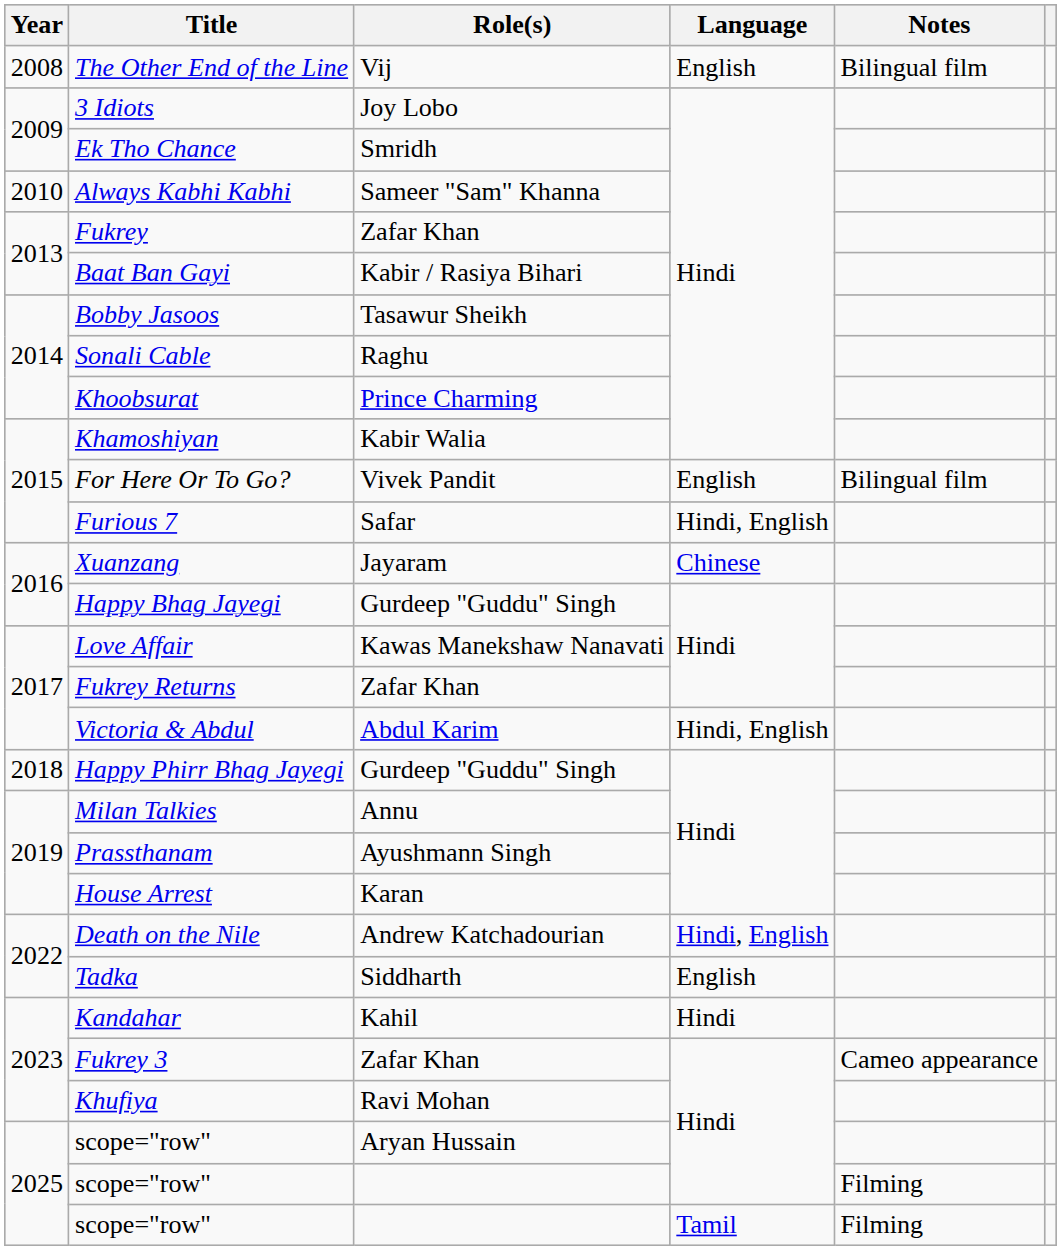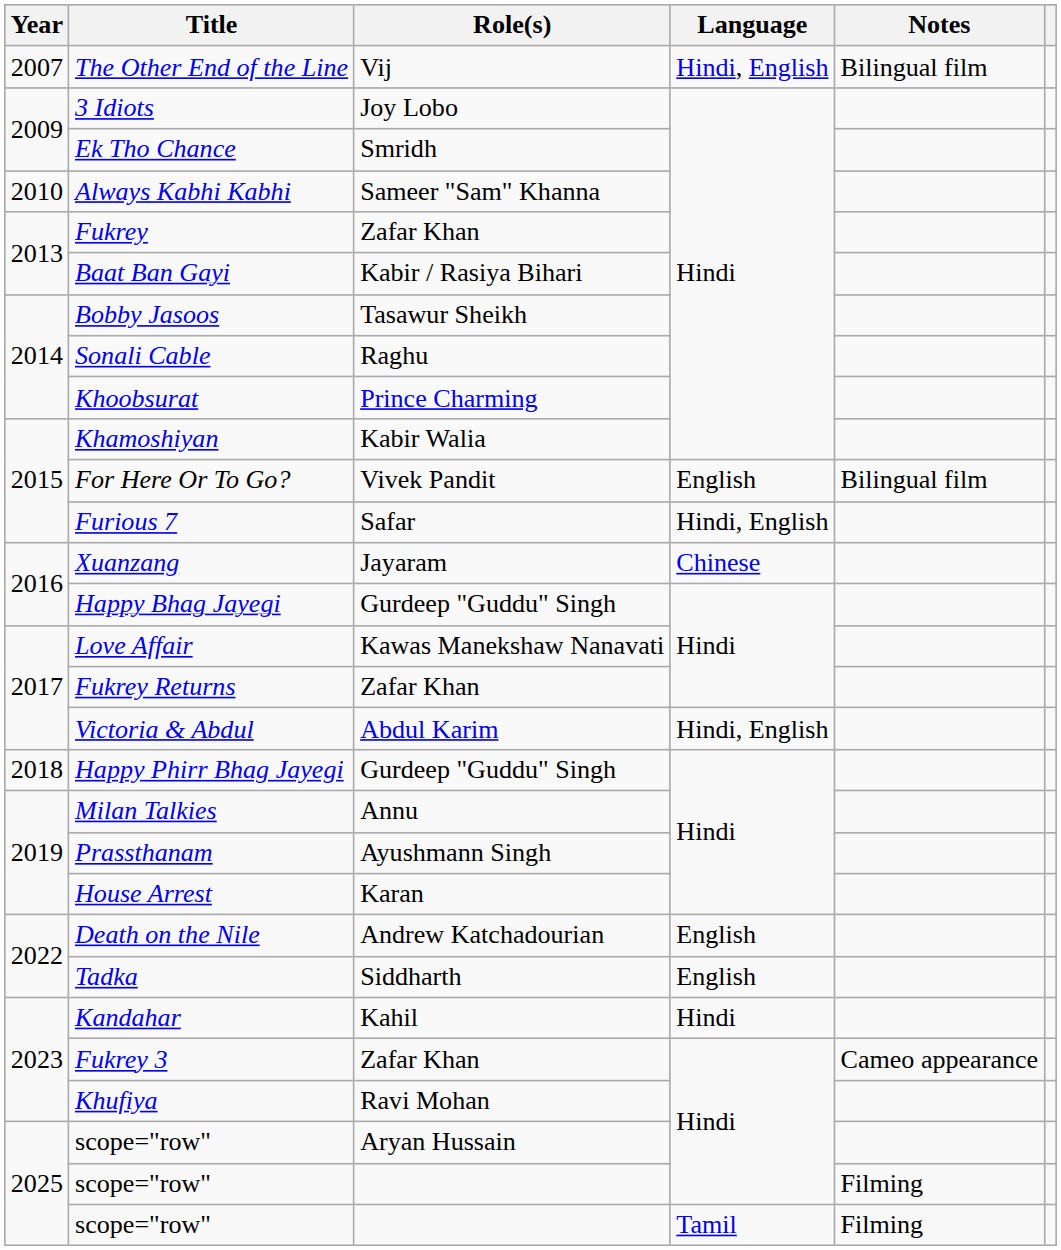The Other End of the Line | Year: 2008 -> 2007
The Other End of the Line | Language: English -> Hindi, English
Death on the Nile | Language: Hindi, English -> English
